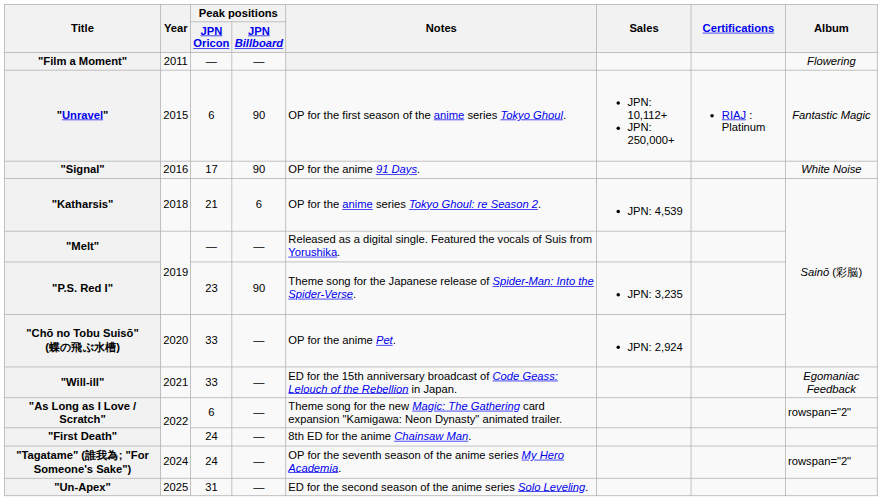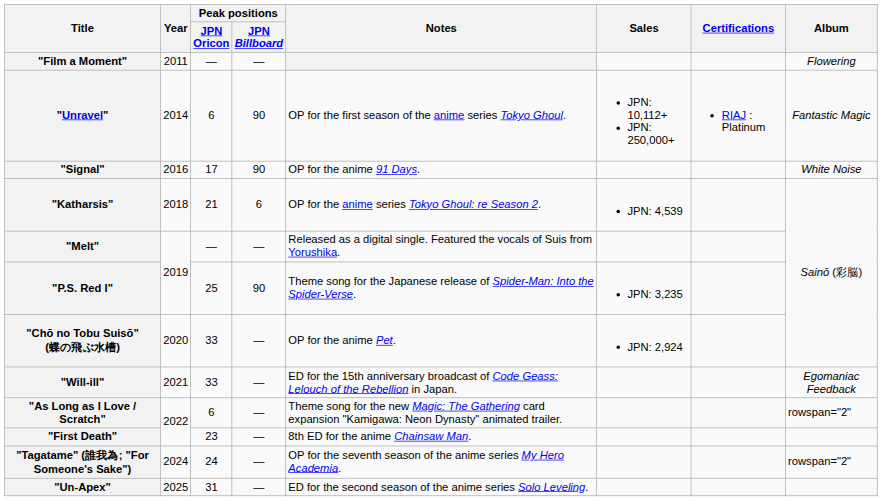"Unravel" | Year: 2015 -> 2014
"P.S. Red I" | Peak positions / JPN Oricon: 23 -> 25
"First Death" | Peak positions / JPN Oricon: 24 -> 23
